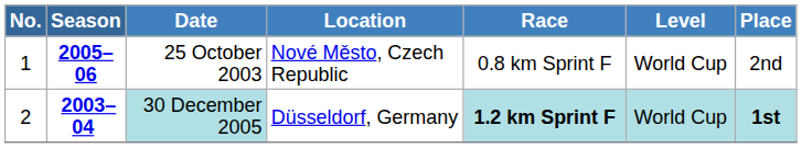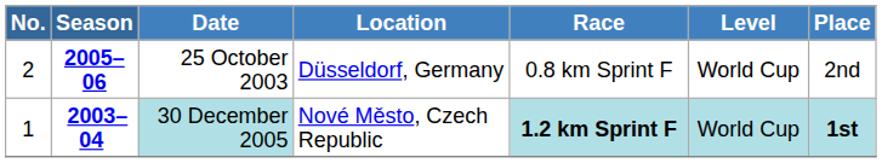25 October 2003 | No.: 1 -> 2
25 October 2003 | Location: Nové Město, Czech Republic -> Düsseldorf, Germany
30 December 2005 | No.: 2 -> 1
30 December 2005 | Location: Düsseldorf, Germany -> Nové Město, Czech Republic
